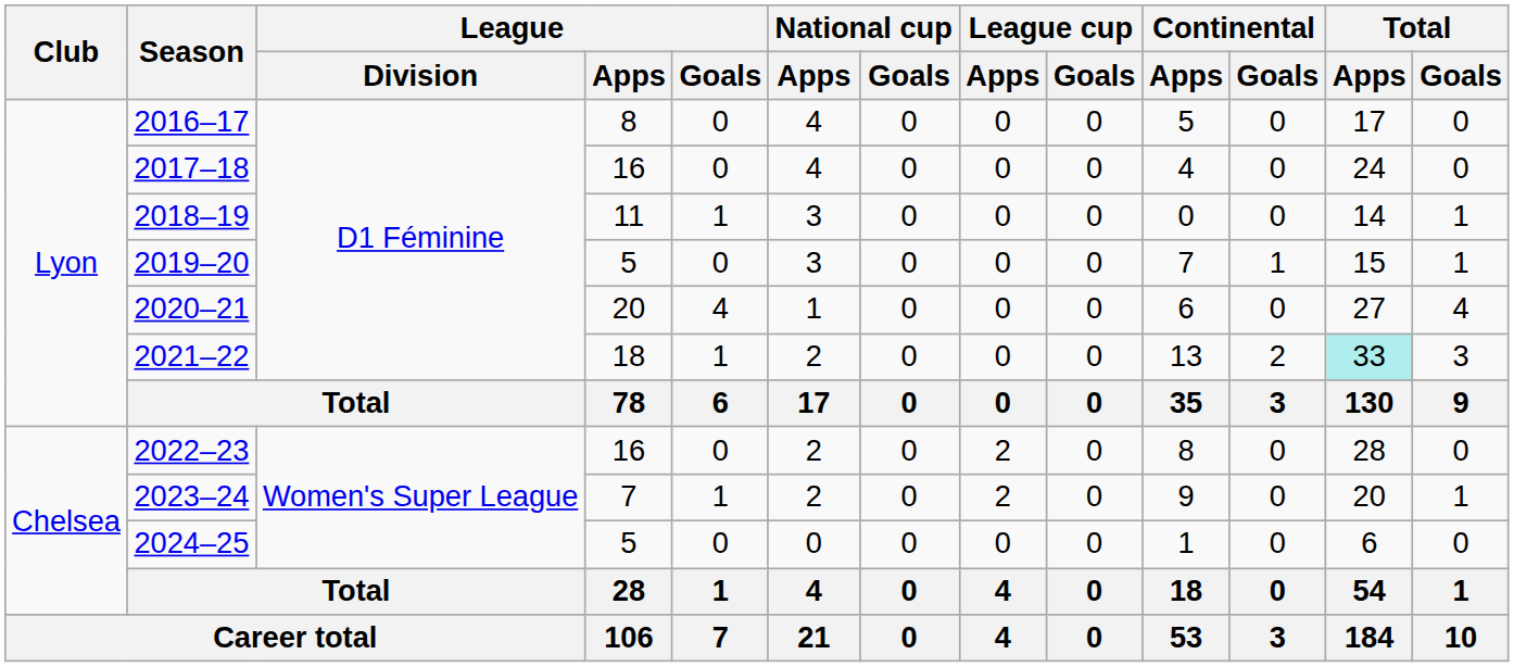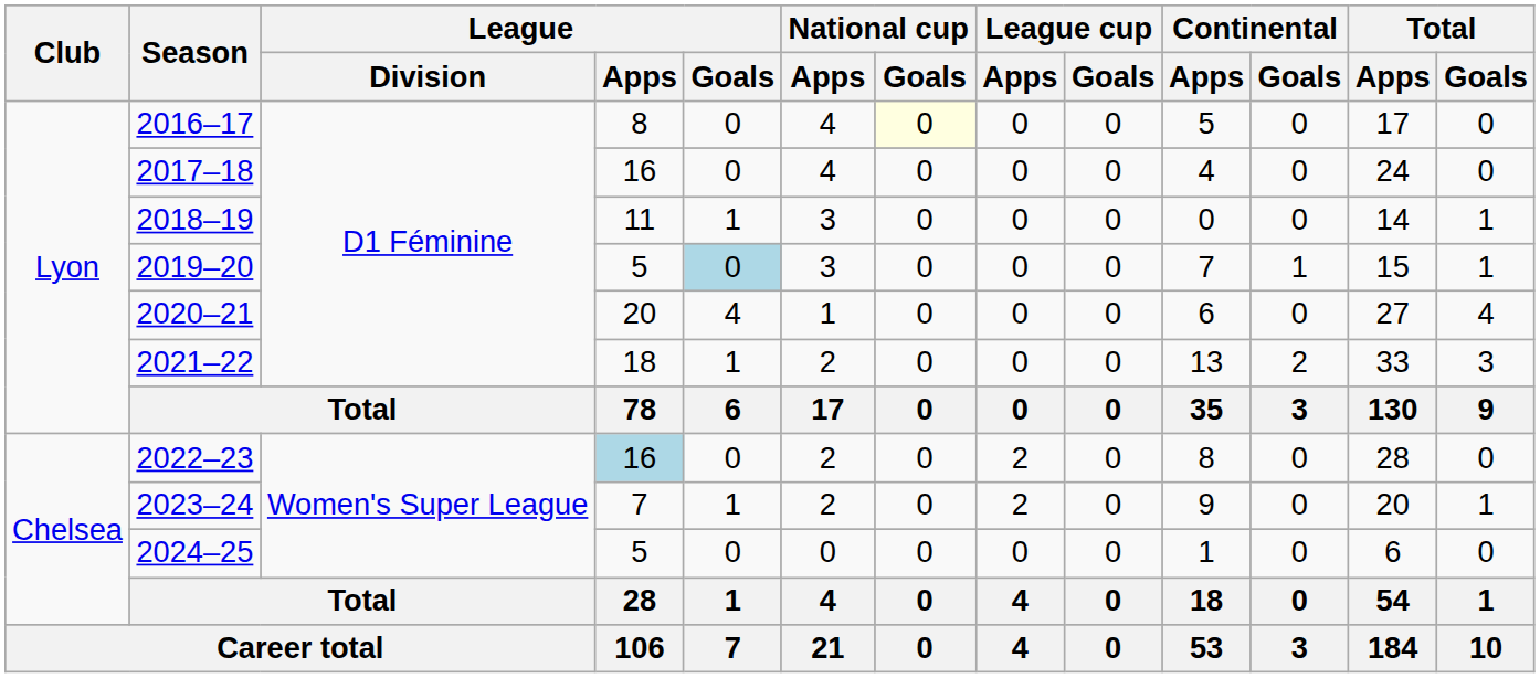2016–17 | National cup / Goals: no background -> lightyellow background
2019–20 | League / Goals: no background -> lightblue background
2021–22 | Total / Apps: paleturquoise background -> no background
2022–23 | League / Apps: no background -> lightblue background
